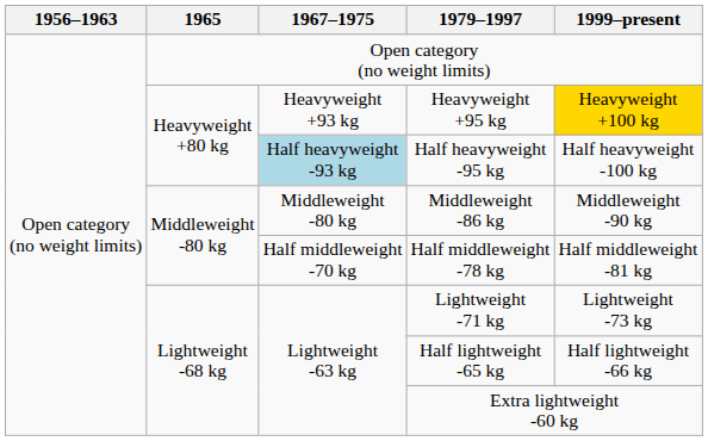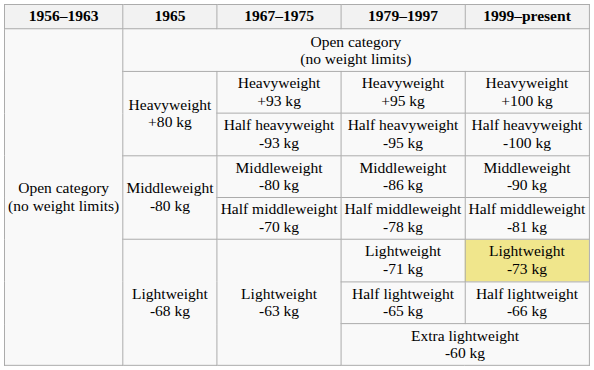Heavyweight +95 kg | 1999–present: gold background -> no background
Half heavyweight -95 kg | 1967–1975: lightblue background -> no background
Lightweight -71 kg | 1999–present: no background -> khaki background
